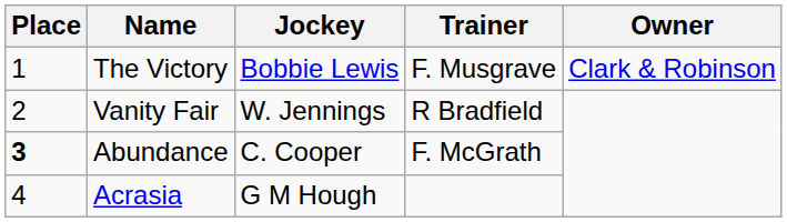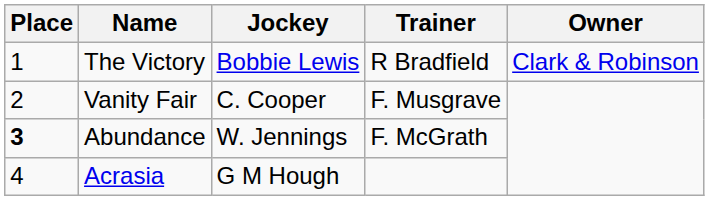The Victory | Trainer: F. Musgrave -> R Bradfield
Vanity Fair | Jockey: W. Jennings -> C. Cooper
Vanity Fair | Trainer: R Bradfield -> F. Musgrave
Abundance | Jockey: C. Cooper -> W. Jennings
